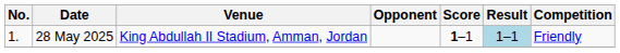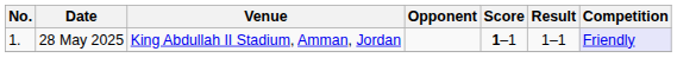28 May 2025 | Result: lightblue background -> no background
28 May 2025 | Competition: no background -> lavender background
